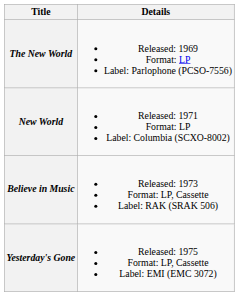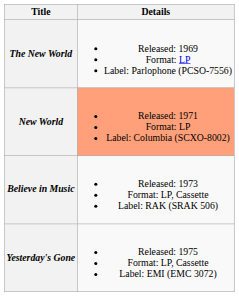New World | Details: no background -> lightsalmon background
